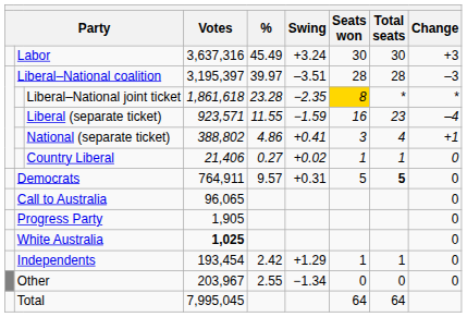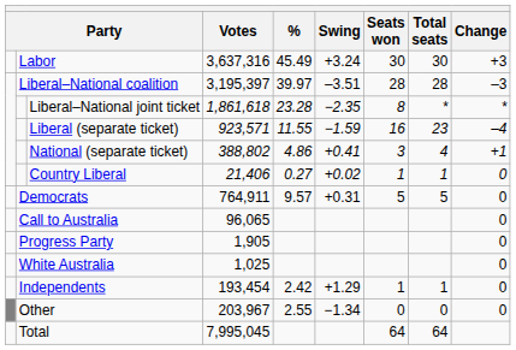Liberal–National joint ticket | Seats won: gold background -> no background
Democrats | Total seats: bold -> normal
White Australia | Votes: bold -> normal
